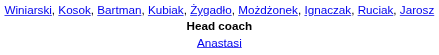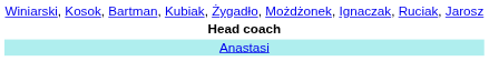row 3 | column 1: no background -> paleturquoise background
